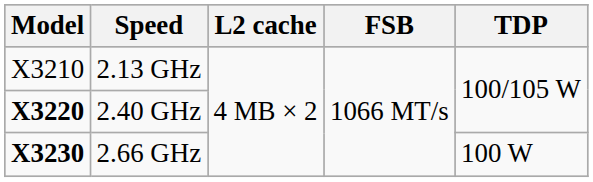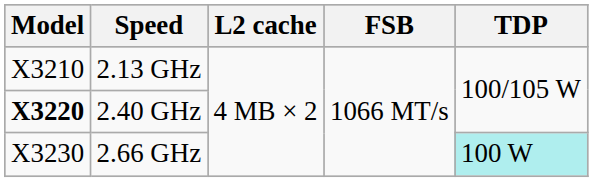2.66 GHz | Model: bold -> normal
2.66 GHz | TDP: no background -> paleturquoise background
